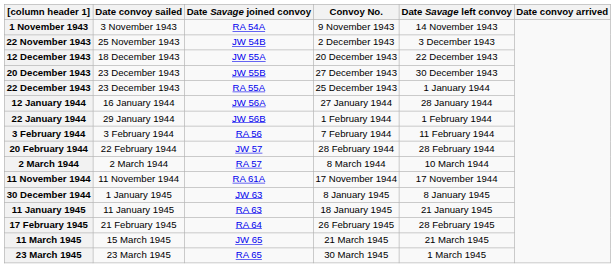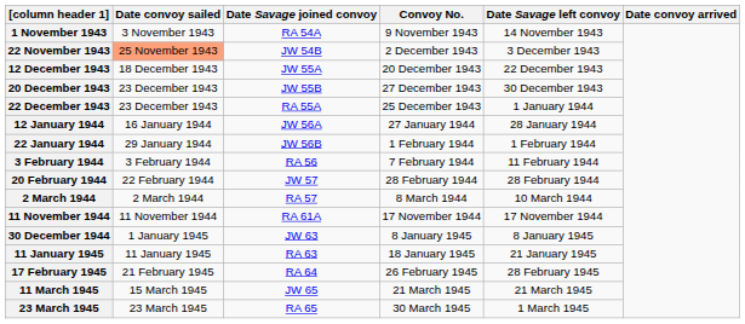22 November 1943 | Date convoy sailed: no background -> lightsalmon background
